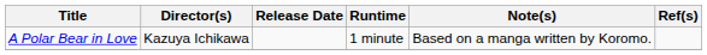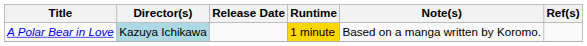A Polar Bear in Love | Director(s): no background -> lightblue background
A Polar Bear in Love | Runtime: no background -> gold background
